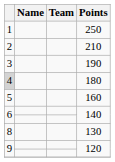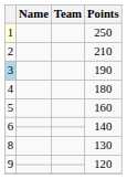1 | column 1: no background -> lightyellow background
3 | column 1: no background -> lightblue background
4 | column 1: lightgrey background -> no background
